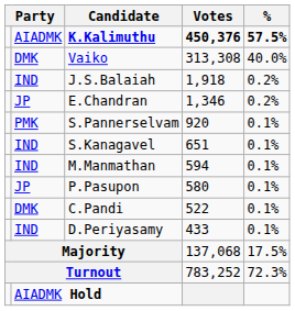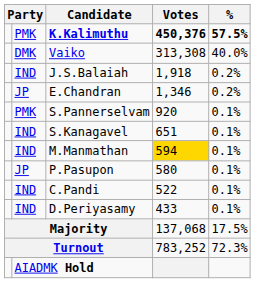K.Kalimuthu | column 2: AIADMK -> PMK
M.Manmathan | Votes: no background -> gold background
C.Pandi | column 2: DMK -> IND
